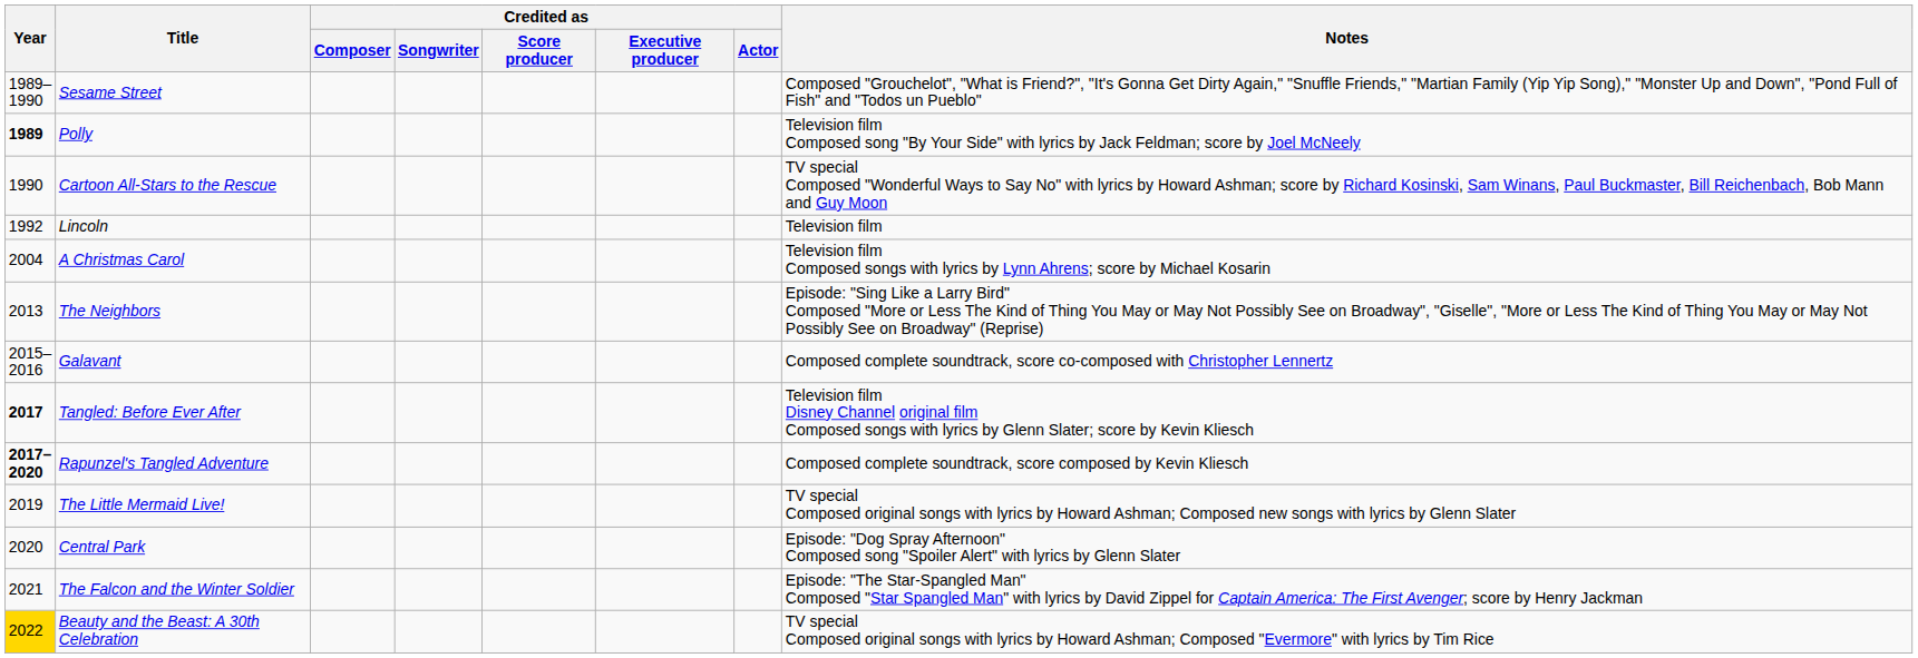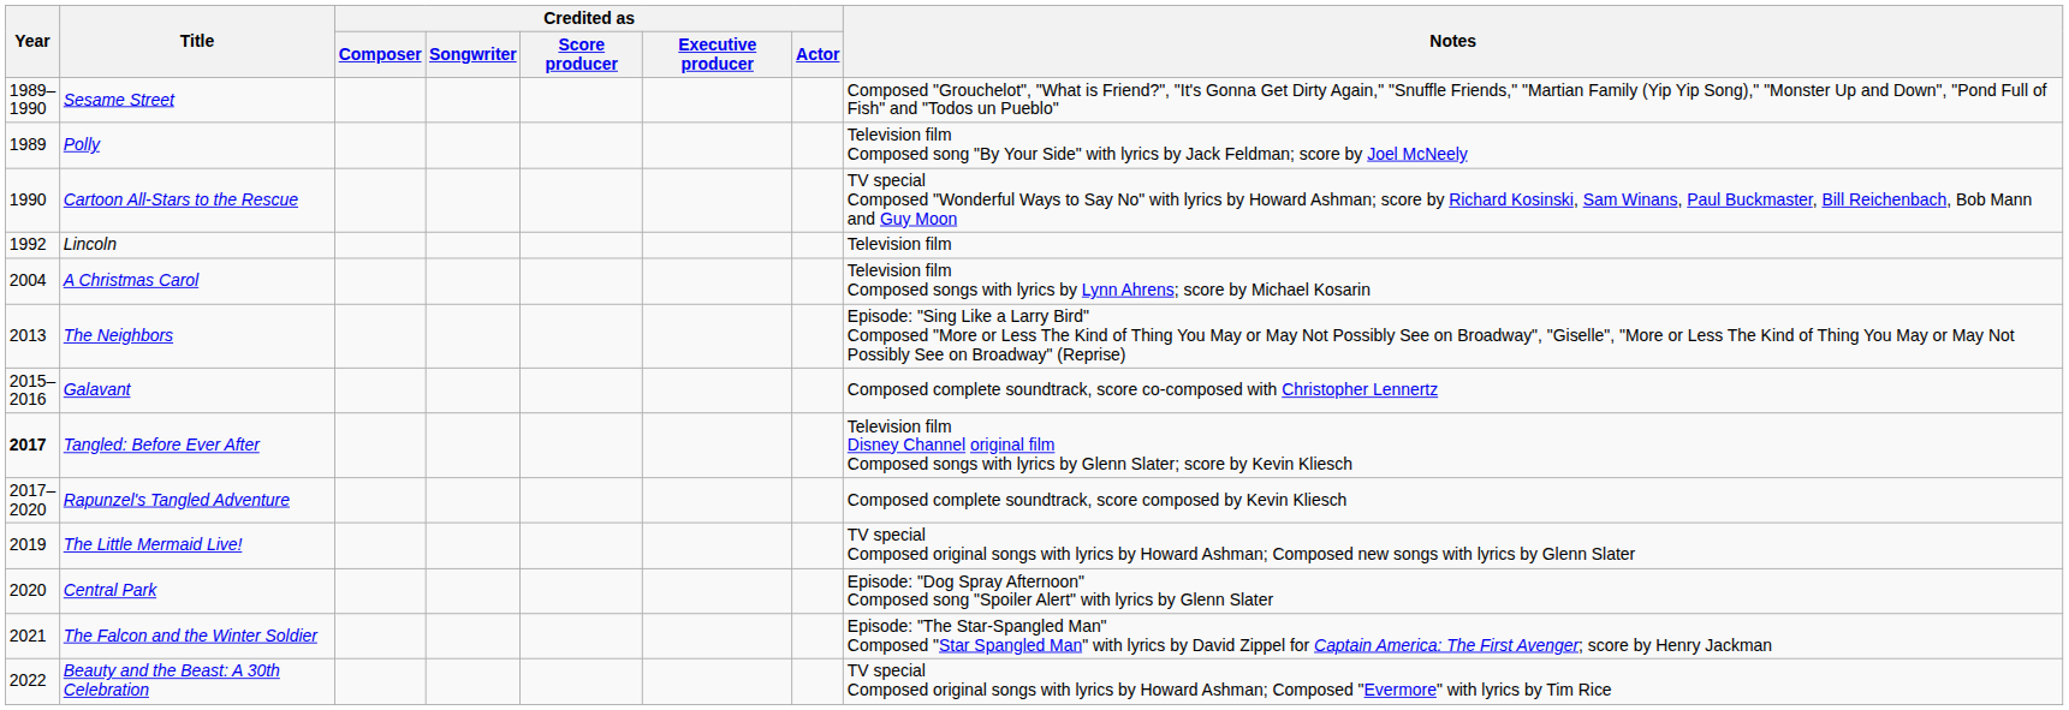Polly | Year: bold -> normal
Rapunzel's Tangled Adventure | Year: bold -> normal
Beauty and the Beast: A 30th Celebration | Year: gold background -> no background
